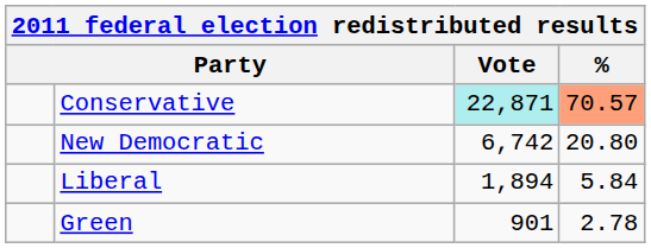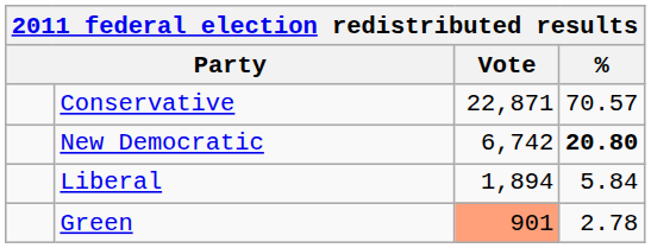Conservative | Vote: paleturquoise background -> no background
Conservative | %: lightsalmon background -> no background
New Democratic | %: normal -> bold
Green | Vote: no background -> lightsalmon background
